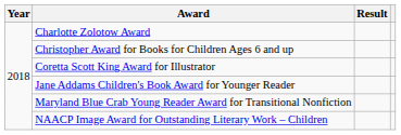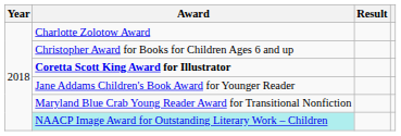Coretta Scott King Award for Illustrator | Award: normal -> bold
NAACP Image Award for Outstanding Literary Work – Children | Award: no background -> paleturquoise background
